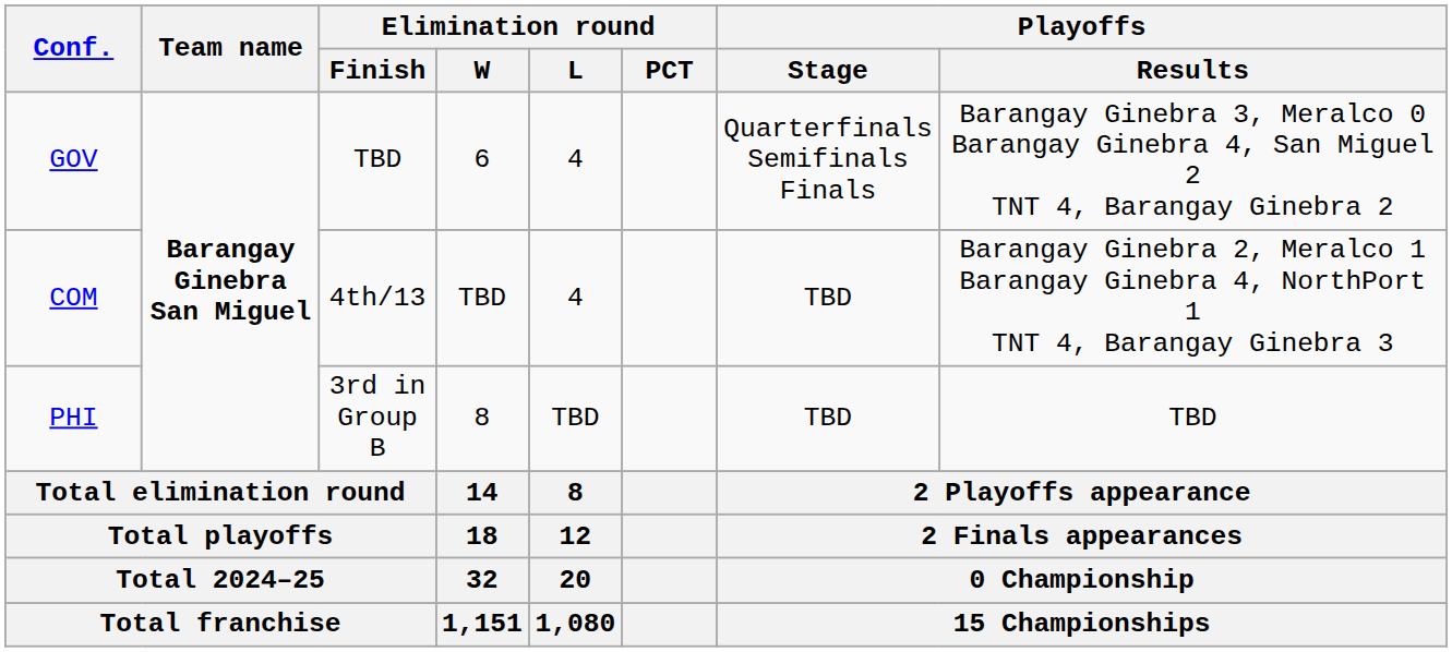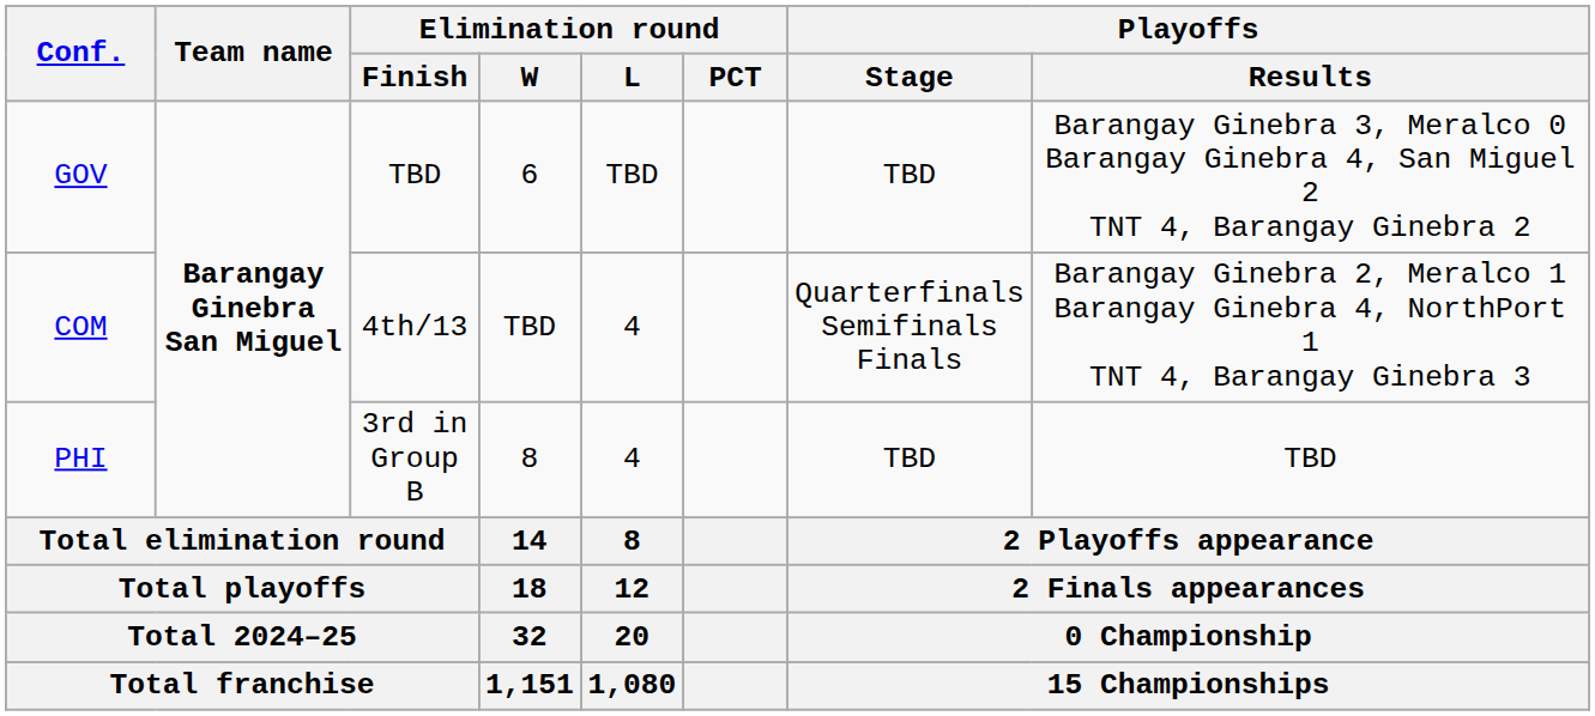GOV | Elimination round / L: 4 -> TBD
GOV | Playoffs / Stage: Quarterfinals Semifinals Finals -> TBD
COM | Playoffs / Stage: TBD -> Quarterfinals Semifinals Finals
PHI | Elimination round / L: TBD -> 4
